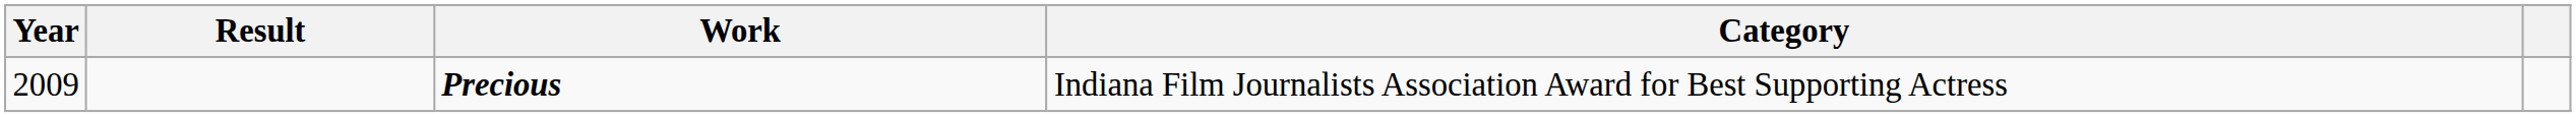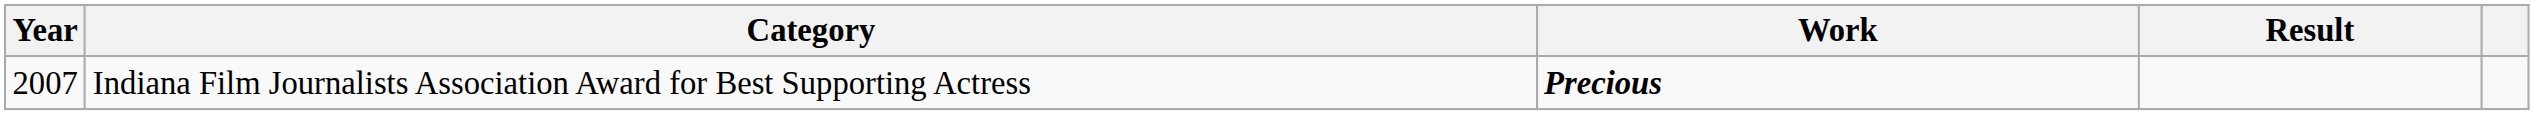columns swapped: Category <-> Result
row 2 | Year: 2009 -> 2007
